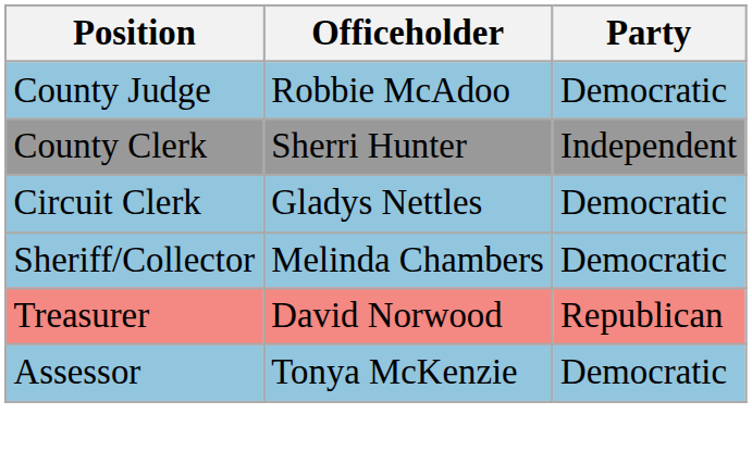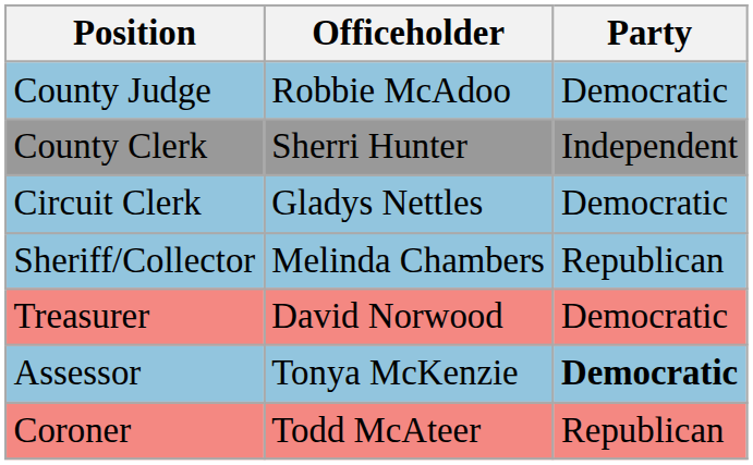Sheriff/Collector | Party: Democratic -> Republican
Treasurer | Party: Republican -> Democratic
Assessor | Party: normal -> bold
+ row: Coroner | Todd McAteer | Republican
